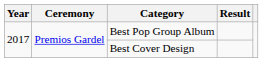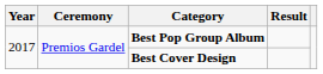Best Pop Group Album | Category: normal -> bold
Best Cover Design | Category: normal -> bold
